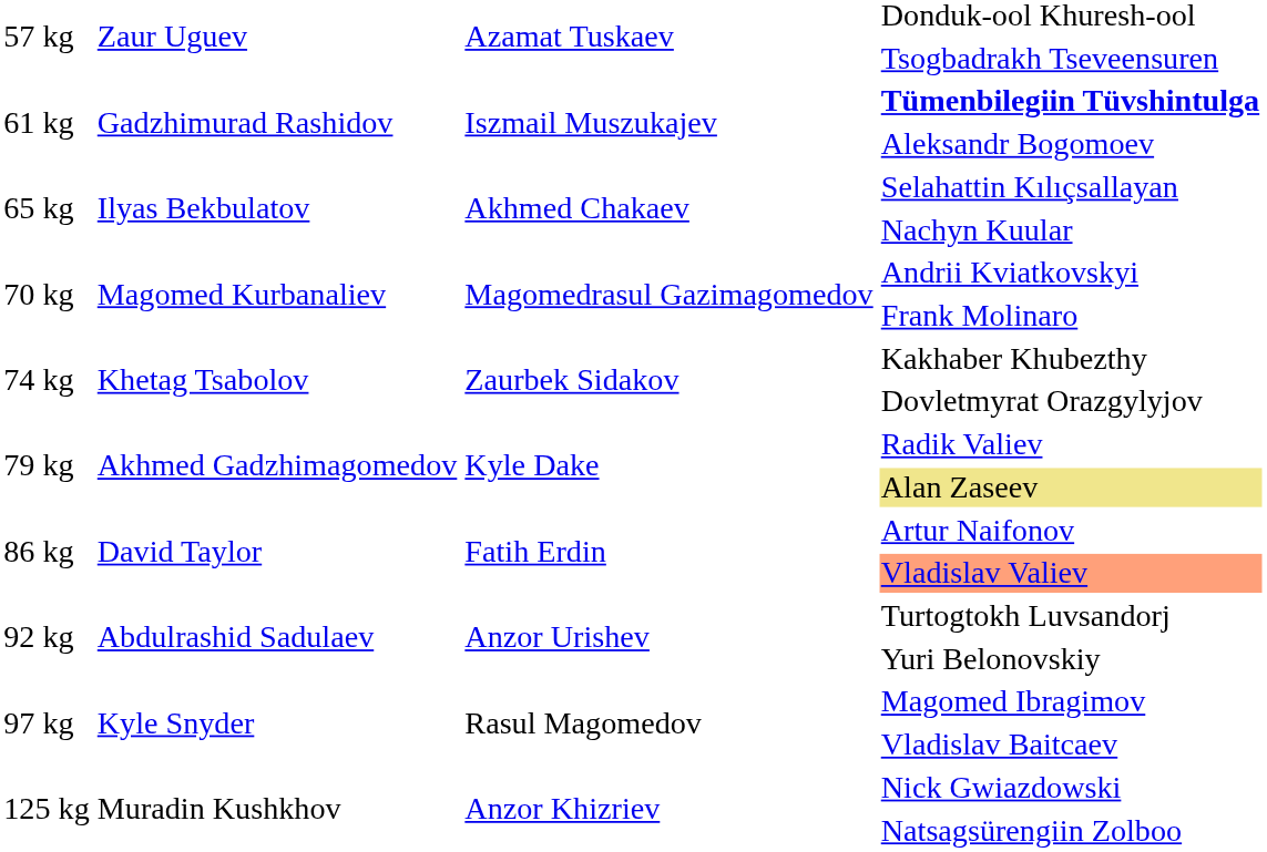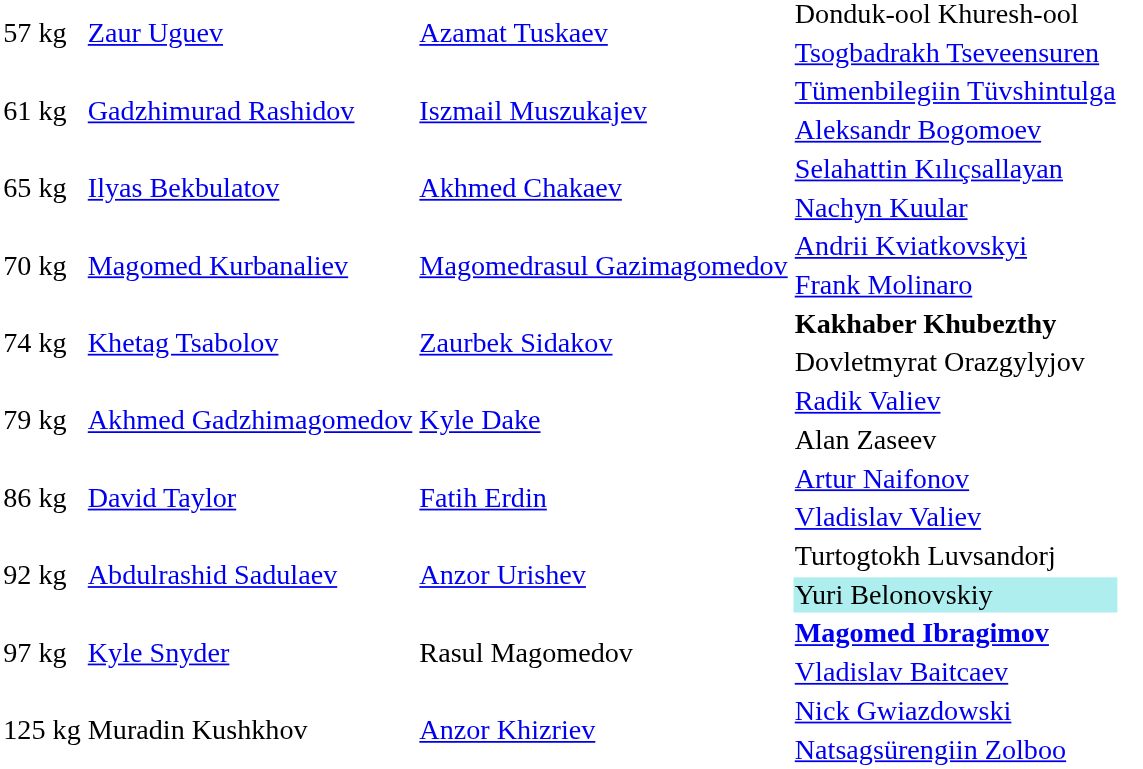Tümenbilegiin Tüvshintulga | column 4: bold -> normal
Kakhaber Khubezthy | column 4: normal -> bold
Alan Zaseev | column 4: khaki background -> no background
Vladislav Valiev | column 4: lightsalmon background -> no background
Yuri Belonovskiy | column 4: no background -> paleturquoise background
Magomed Ibragimov | column 4: normal -> bold
